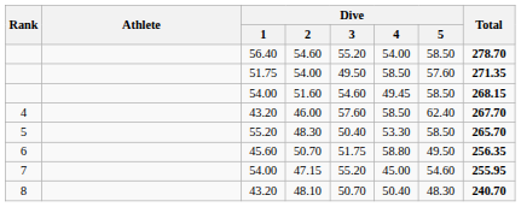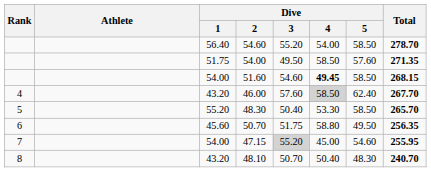51.60 | Dive / 4: normal -> bold
46.00 | Dive / 4: no background -> lightgrey background
47.15 | Dive / 3: no background -> lightgrey background
